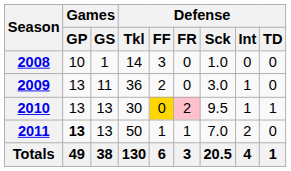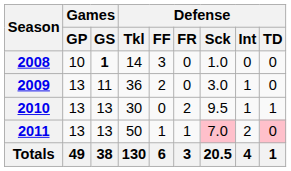2008 | Games / GS: normal -> bold
2010 | Defense / FF: gold background -> no background
2010 | Defense / FR: pink background -> no background
2011 | Games / GP: bold -> normal
2011 | Defense / Sck: no background -> pink background
2011 | Defense / TD: no background -> pink background
